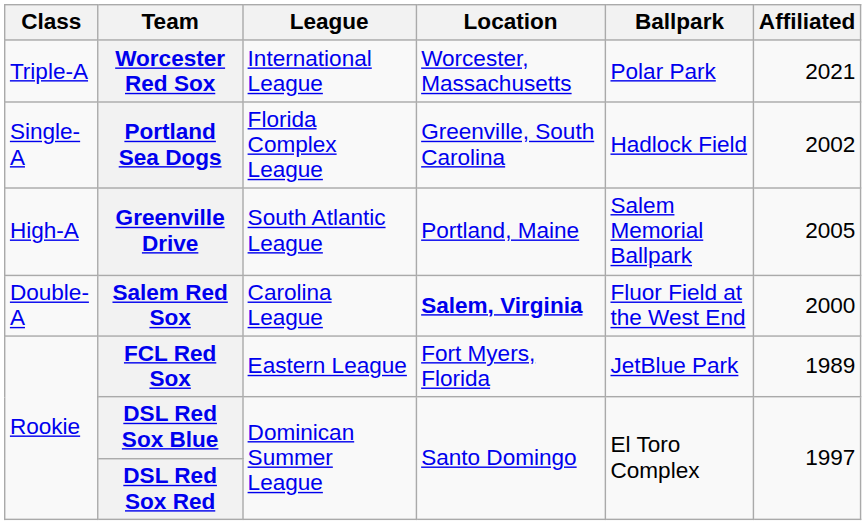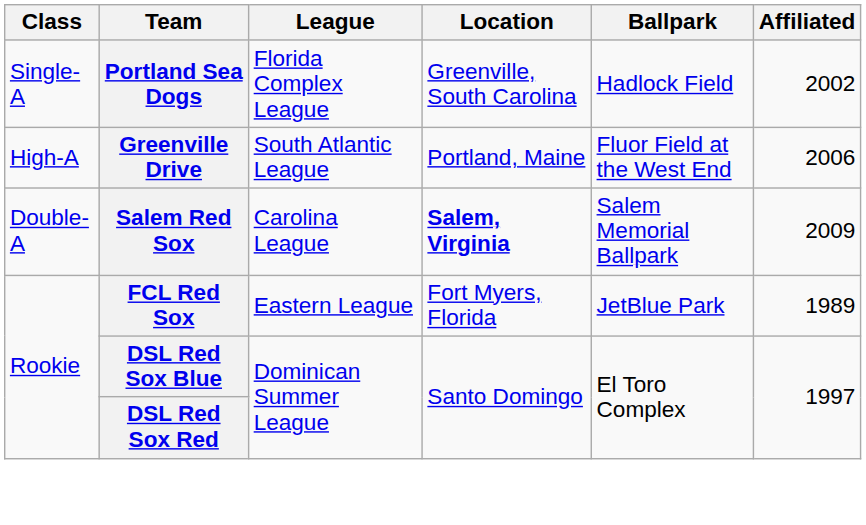- row: Triple-A | Worcester Red Sox | International League | Worcester, Massachusetts | Polar Park | 2021
Greenville Drive | Ballpark: Salem Memorial Ballpark -> Fluor Field at the West End
Greenville Drive | Affiliated: 2005 -> 2006
Salem Red Sox | Ballpark: Fluor Field at the West End -> Salem Memorial Ballpark
Salem Red Sox | Affiliated: 2000 -> 2009
